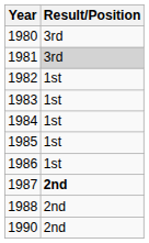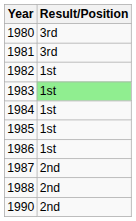1981 | Result/Position: lightgrey background -> no background
1983 | Result/Position: no background -> lightgreen background
1987 | Result/Position: bold -> normal
